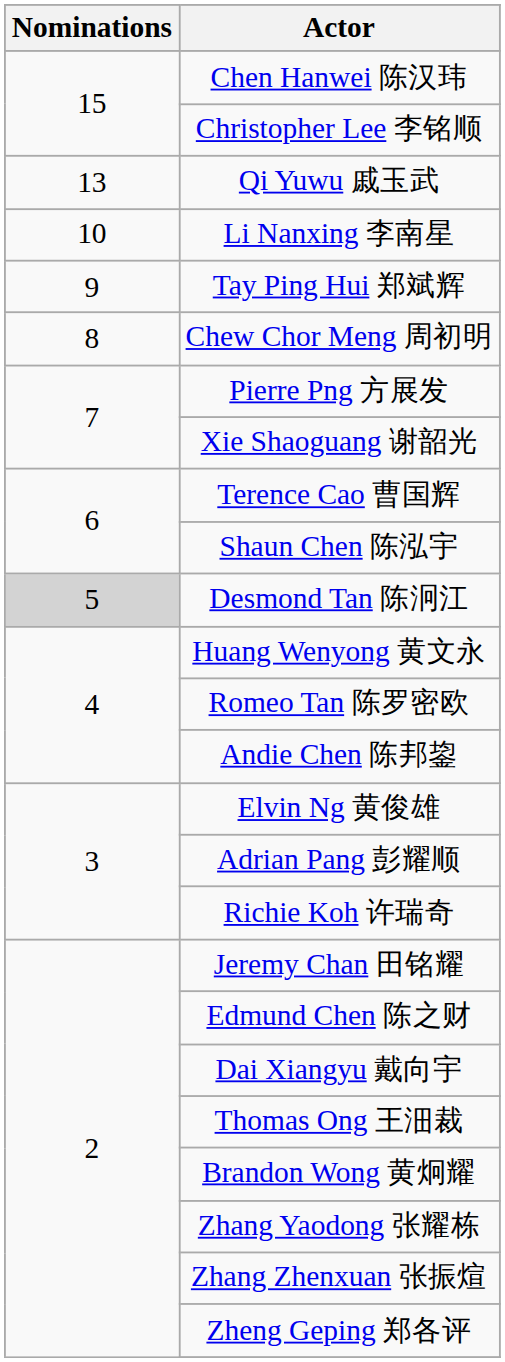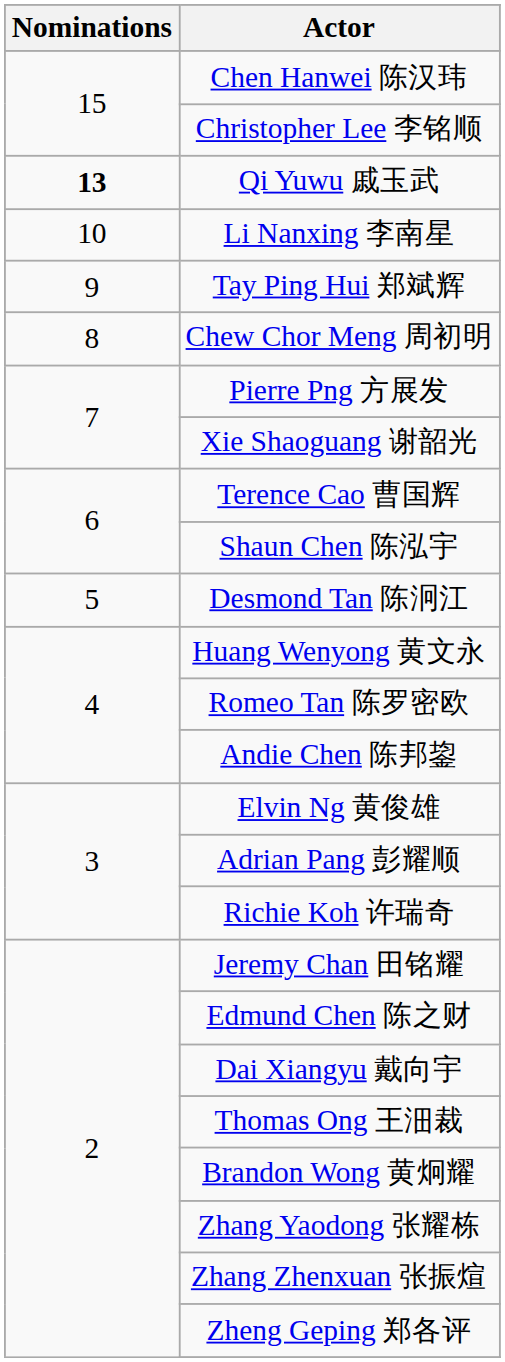Qi Yuwu 戚玉武 | Nominations: normal -> bold
Desmond Tan 陈泂江 | Nominations: lightgrey background -> no background
